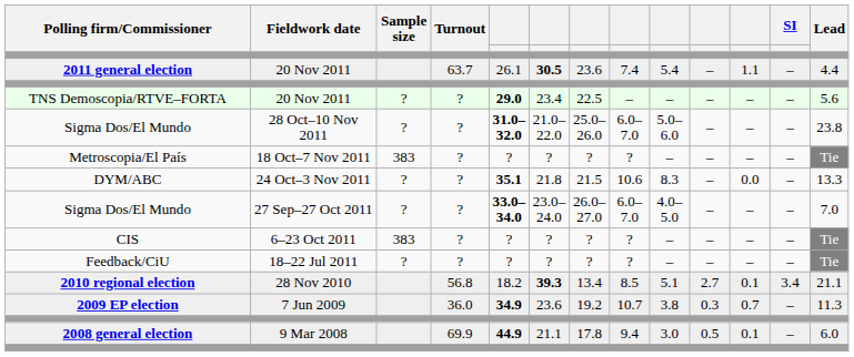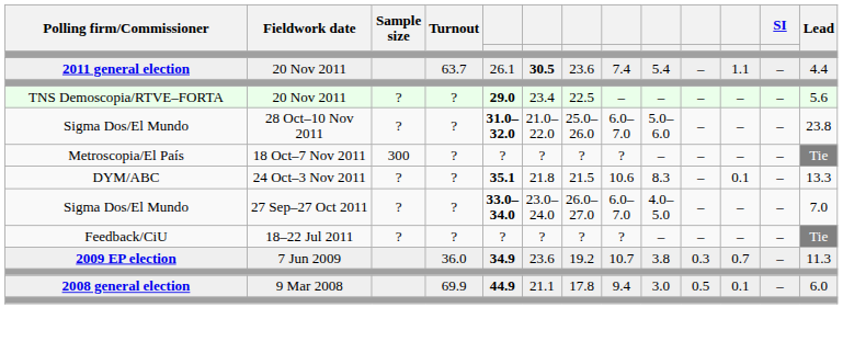Metroscopia/El País | Sample size: 383 -> 300
DYM/ABC | column 11: 0.0 -> 0.1
- row: CIS | 6–23 Oct 2011 | 383 | ? | ? | ? | ? | ? | – | – | – | – | Tie
- row: 2010 regional election | 28 Nov 2010 | 56.8 | 18.2 | 39.3 | 13.4 | 8.5 | 5.1 | 2.7 | 0.1 | 3.4 | 21.1
